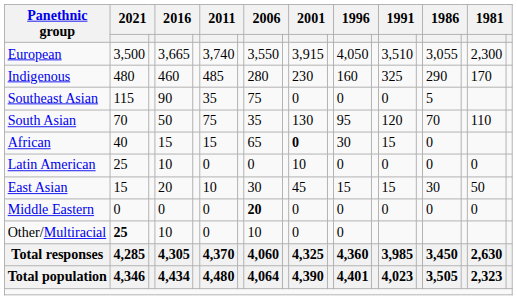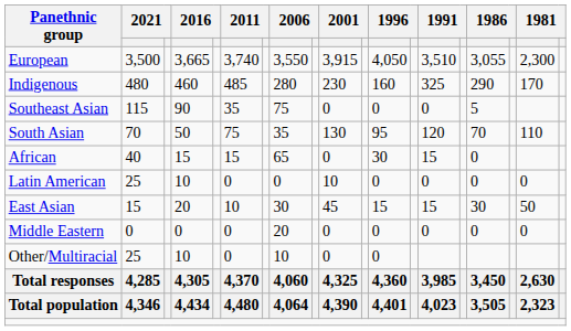African | column 10: bold -> normal
Middle Eastern | column 8: bold -> normal
Other/Multiracial | column 2: bold -> normal
